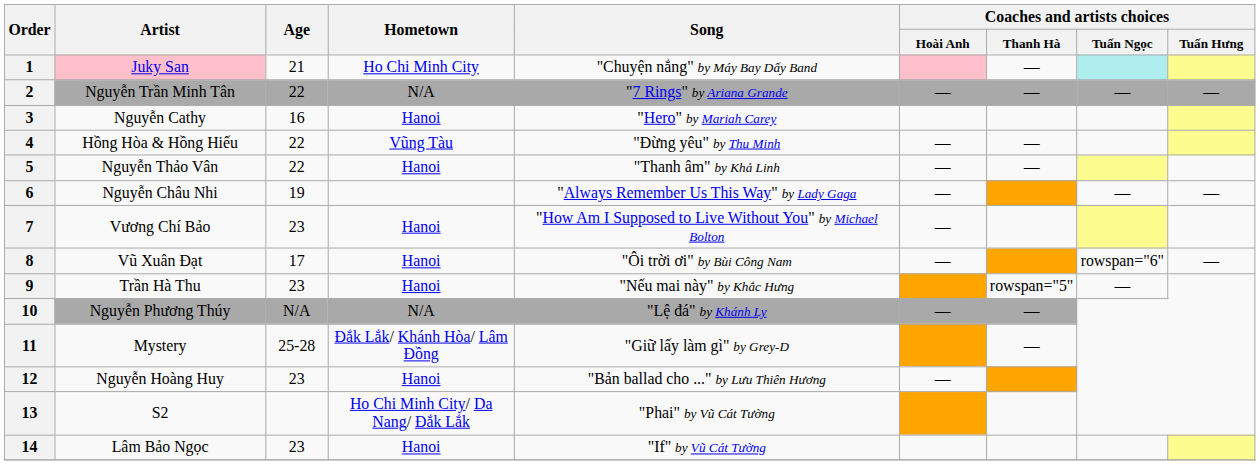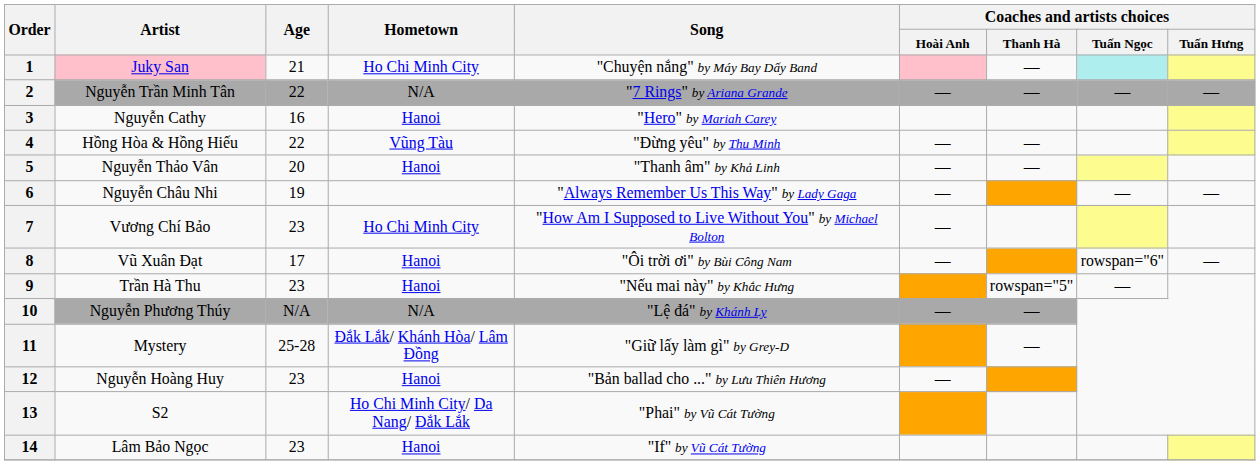5 | Age: 22 -> 20
7 | Hometown: Hanoi -> Ho Chi Minh City
